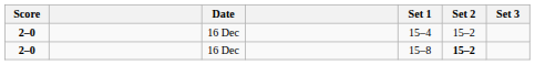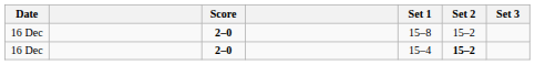columns swapped: Date <-> Score
row 2 | Set 1: 15–4 -> 15–8
row 3 | Set 1: 15–8 -> 15–4
